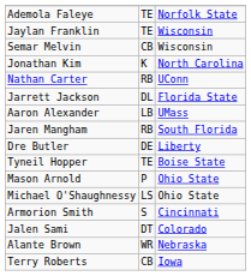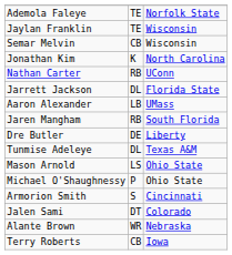+ row: Tunmise Adeleye | DL | Texas A&M
- row: Tyneil Hopper | TE | Boise State
Mason Arnold | column 2: P -> LS
Michael O'Shaughnessy | column 2: LS -> P
